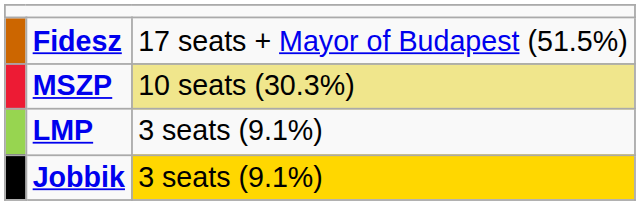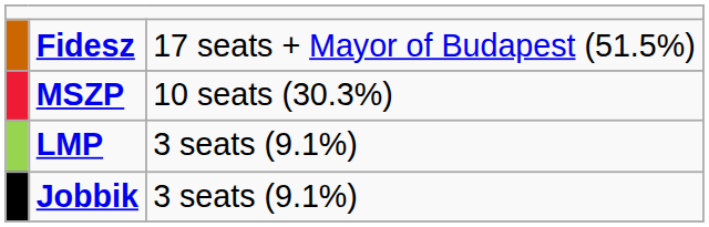MSZP | column 3: khaki background -> no background
Jobbik | column 3: gold background -> no background
